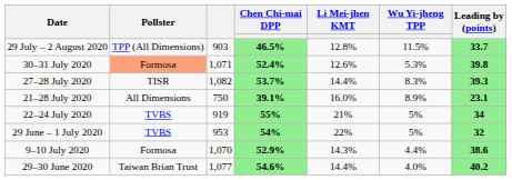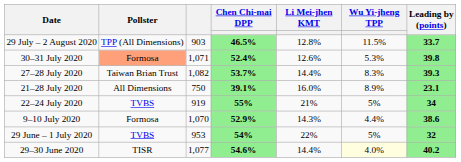27–28 July 2020 | Pollster: TISR -> Taiwan Brian Trust
rows swapped: 9–10 July 2020 <-> 29 June – 1 July 2020
29–30 June 2020 | Pollster: Taiwan Brian Trust -> TISR
29–30 June 2020 | Wu Yi-jheng TPP: no background -> lightyellow background
